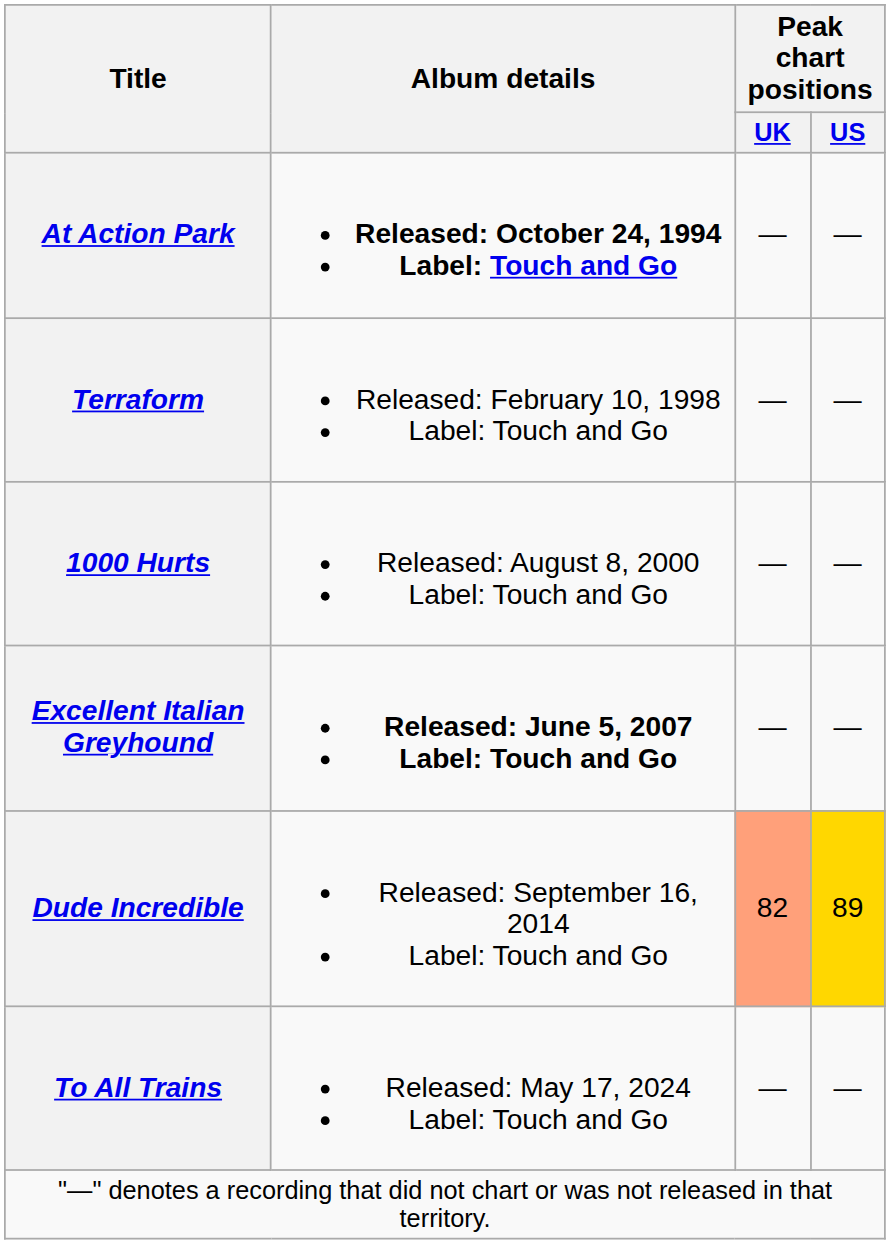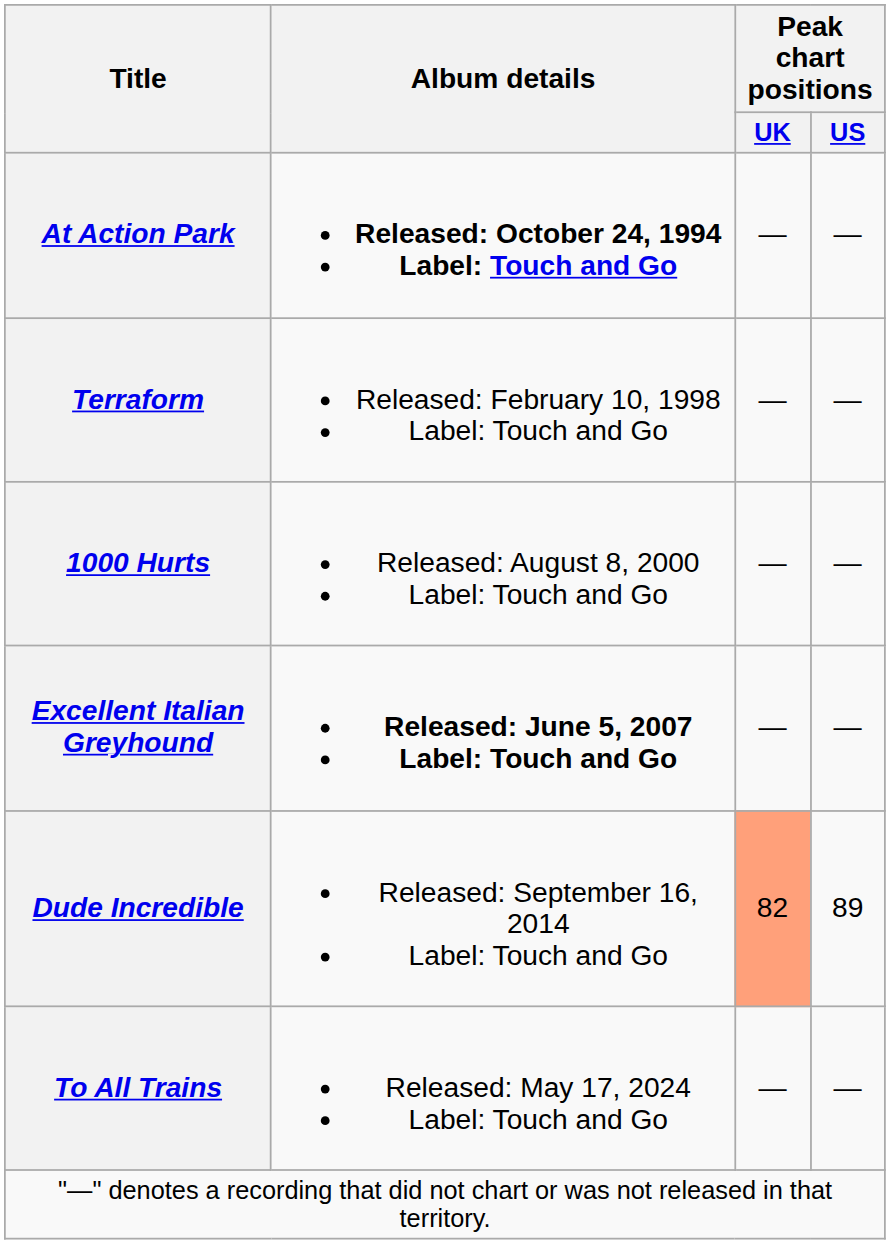Dude Incredible | Peak chart positions / US: gold background -> no background
